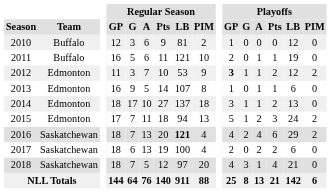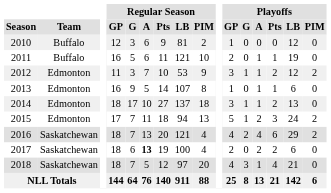2012 | Playoffs / GP: bold -> normal
2016 | Regular Season / LB: bold -> normal
2017 | Regular Season / A: normal -> bold
